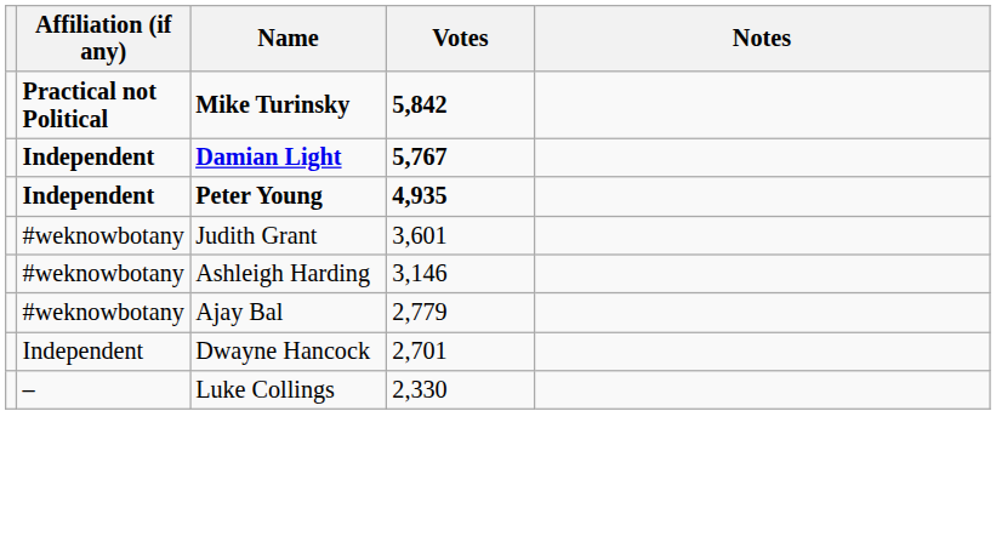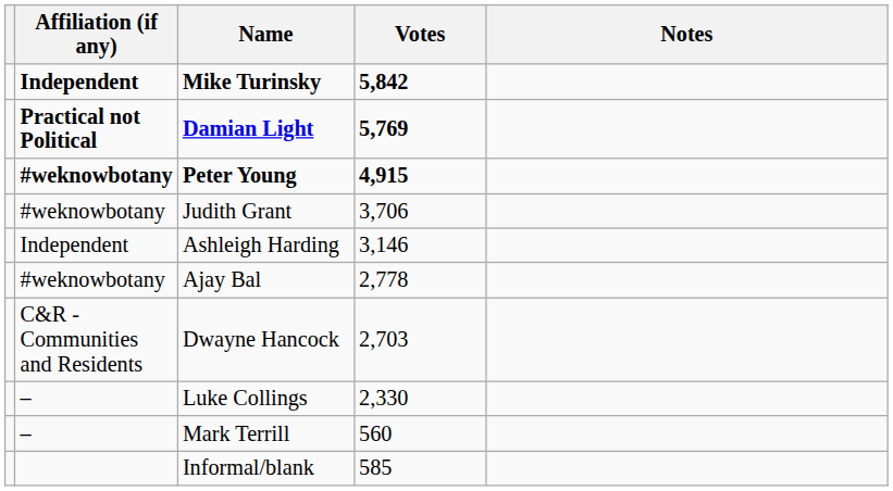Mike Turinsky | Affiliation (if any): Practical not Political -> Independent
Damian Light | Affiliation (if any): Independent -> Practical not Political
Damian Light | Votes: 5,767 -> 5,769
Peter Young | Affiliation (if any): Independent -> #weknowbotany
Peter Young | Votes: 4,935 -> 4,915
Judith Grant | Votes: 3,601 -> 3,706
Ashleigh Harding | Affiliation (if any): #weknowbotany -> Independent
Ajay Bal | Votes: 2,779 -> 2,778
Dwayne Hancock | Affiliation (if any): Independent -> C&R - Communities and Residents
Dwayne Hancock | Votes: 2,701 -> 2,703
+ row: – | Mark Terrill | 560
+ row: Informal/blank | 585
